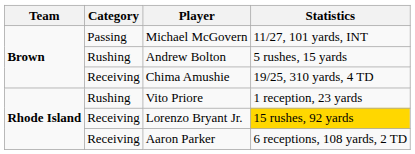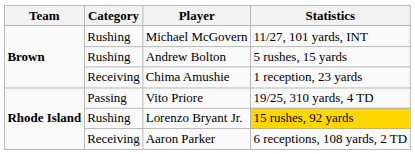Michael McGovern | Category: Passing -> Rushing
Chima Amushie | Statistics: 19/25, 310 yards, 4 TD -> 1 reception, 23 yards
Vito Priore | Category: Rushing -> Passing
Vito Priore | Statistics: 1 reception, 23 yards -> 19/25, 310 yards, 4 TD
Lorenzo Bryant Jr. | Category: Receiving -> Rushing
